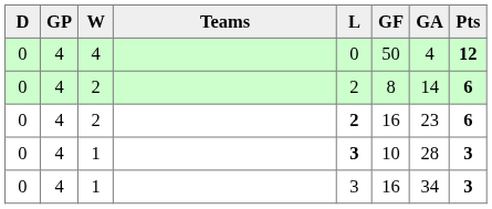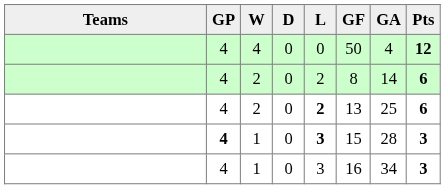columns swapped: Teams <-> D
row 4 | GF: 16 -> 13
row 4 | GA: 23 -> 25
row 5 | GP: normal -> bold
row 5 | GF: 10 -> 15
